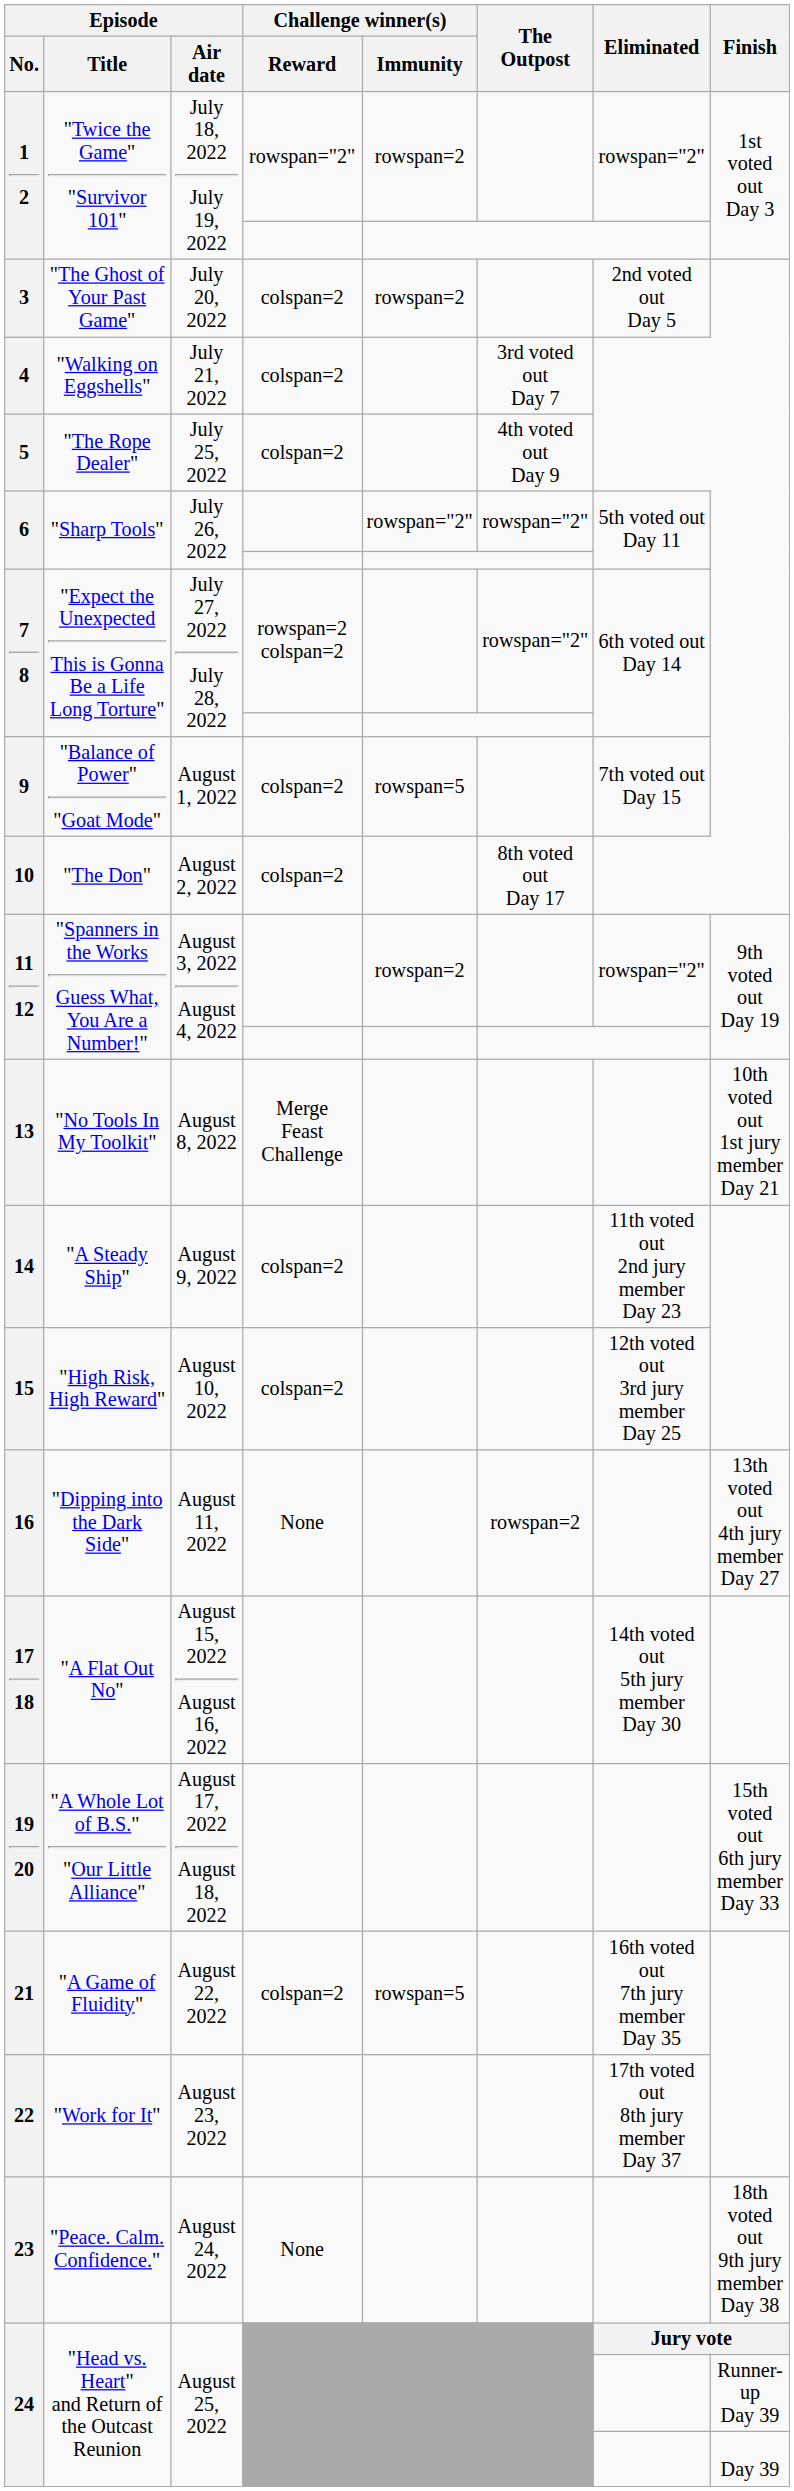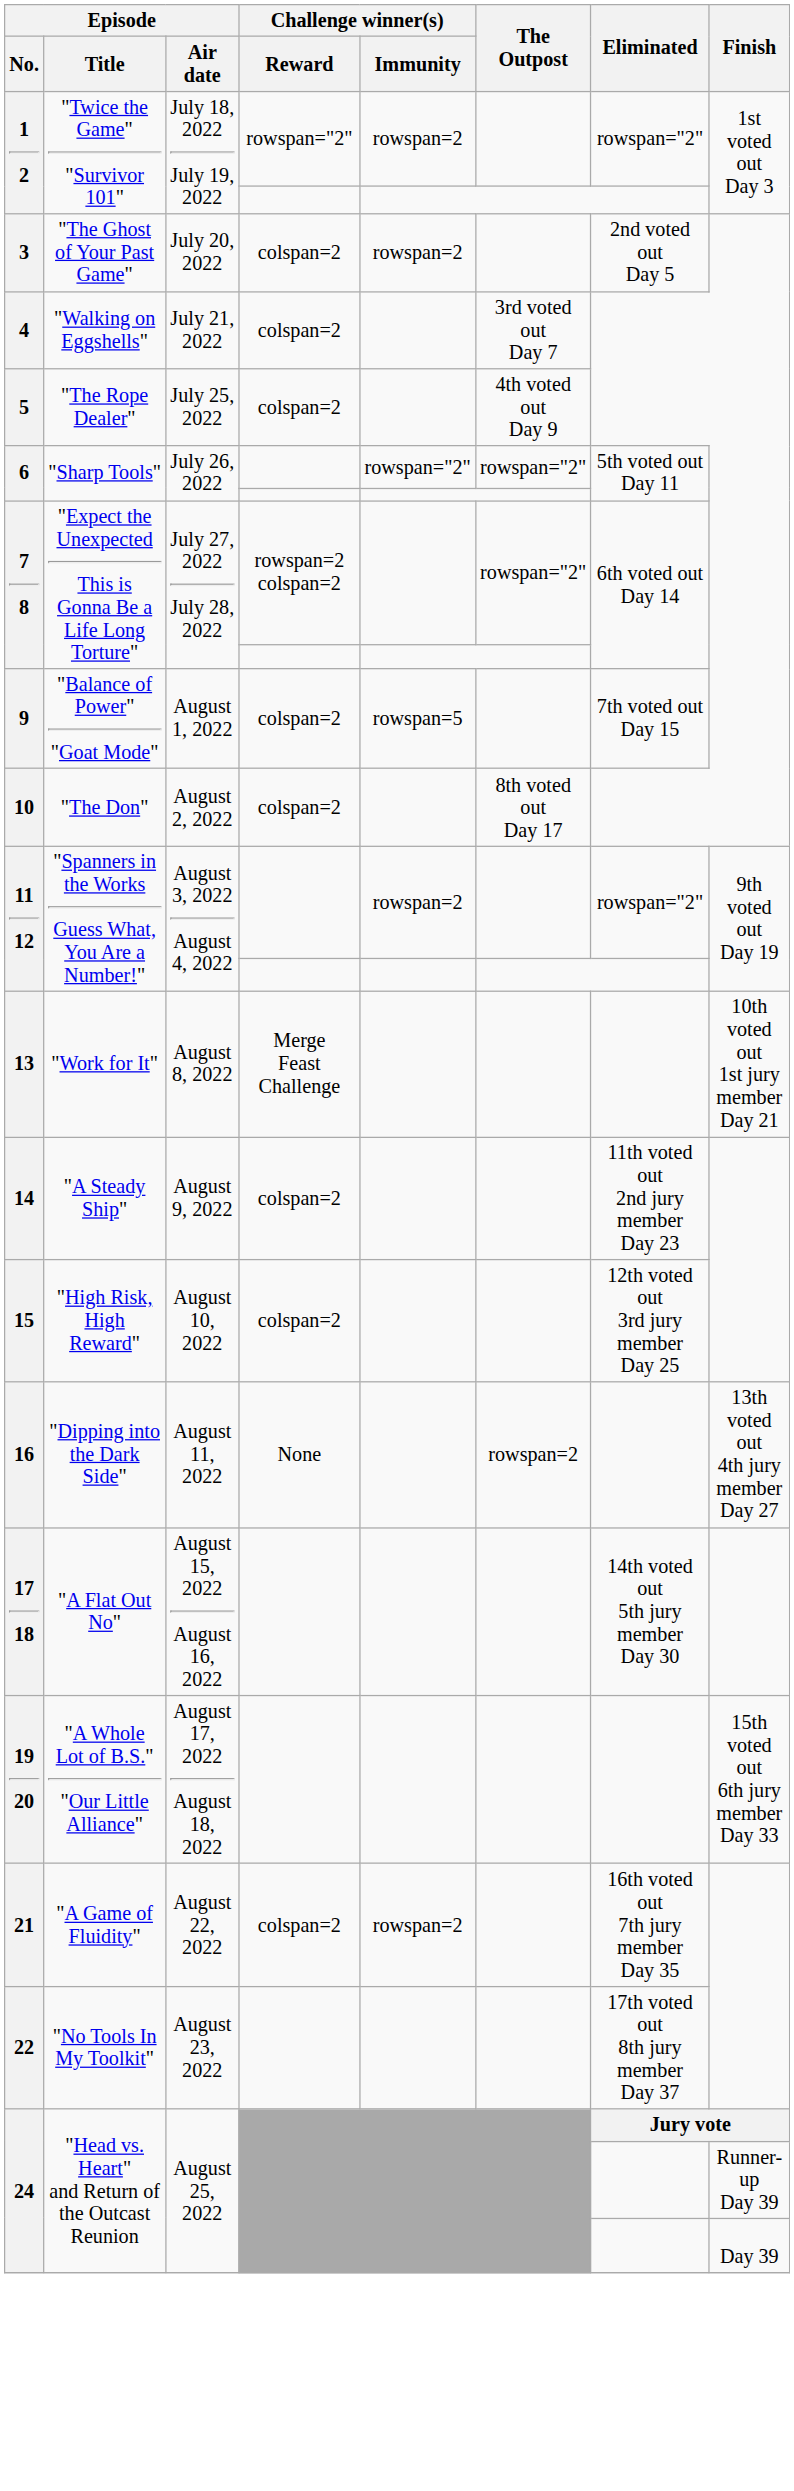13 | Episode / Title: "No Tools In My Toolkit" -> "Work for It"
21 | Challenge winner(s) / Immunity: rowspan=5 -> rowspan=2
22 | Episode / Title: "Work for It" -> "No Tools In My Toolkit"
- row: 23 | "Peace. Calm. Confidence." | August 24, 2022 | None | 18th voted out 9th jury member Day 38
